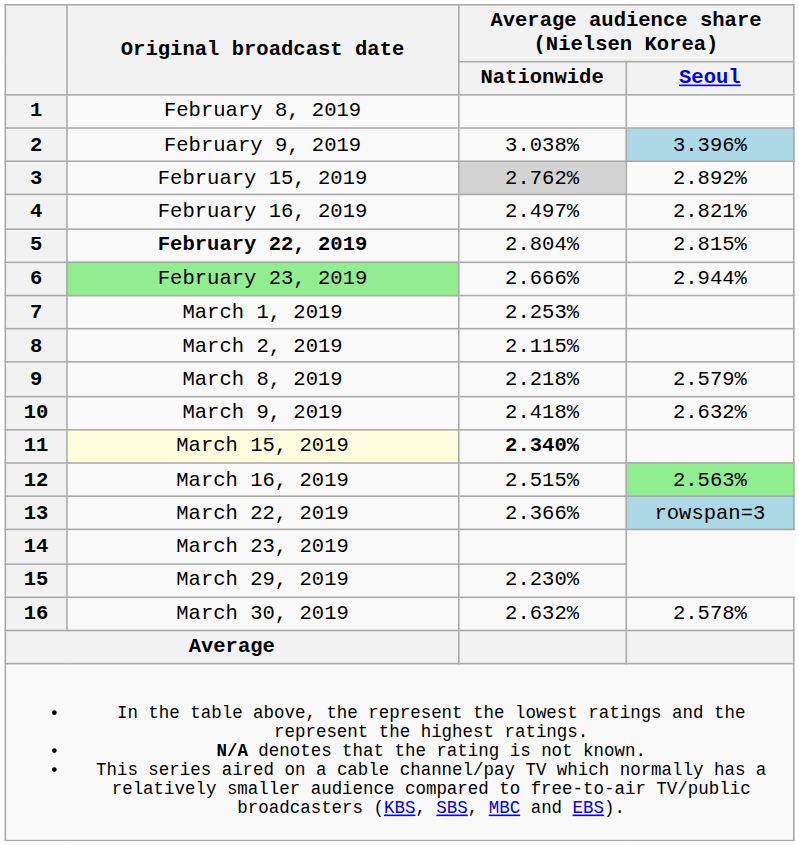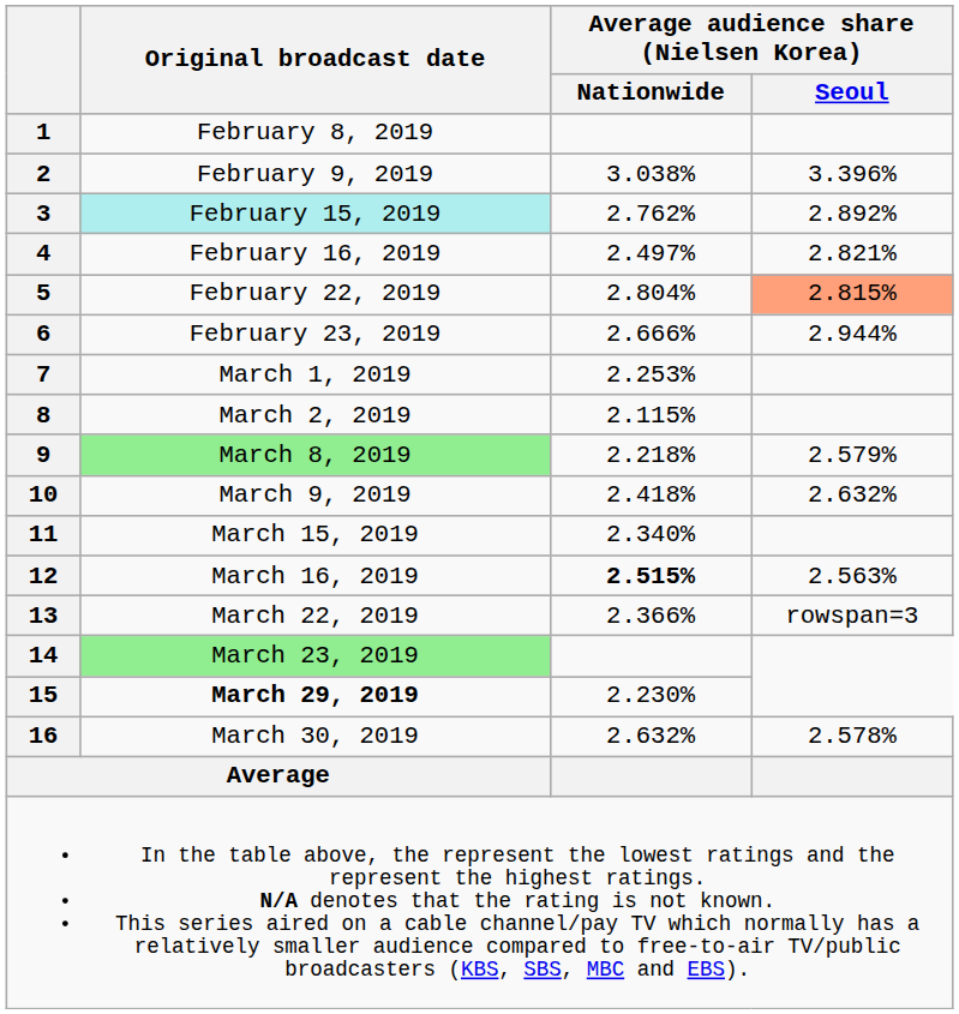2 | Average audience share (Nielsen Korea) / Seoul: lightblue background -> no background
3 | Original broadcast date: no background -> paleturquoise background
3 | Average audience share (Nielsen Korea) / Nationwide: lightgrey background -> no background
5 | Original broadcast date: bold -> normal
5 | Average audience share (Nielsen Korea) / Seoul: no background -> lightsalmon background
6 | Original broadcast date: lightgreen background -> no background
9 | Original broadcast date: no background -> lightgreen background
11 | Original broadcast date: lightyellow background -> no background
11 | Average audience share (Nielsen Korea) / Nationwide: bold -> normal
12 | Average audience share (Nielsen Korea) / Nationwide: normal -> bold
12 | Average audience share (Nielsen Korea) / Seoul: lightgreen background -> no background
13 | Average audience share (Nielsen Korea) / Seoul: lightblue background -> no background
14 | Original broadcast date: no background -> lightgreen background
15 | Original broadcast date: normal -> bold
